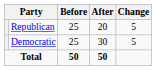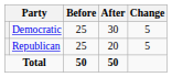rows swapped: Democratic <-> Republican
